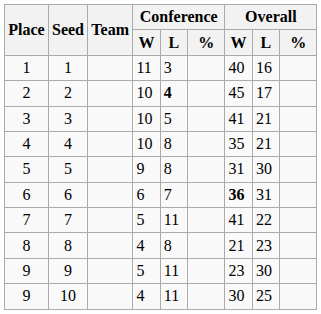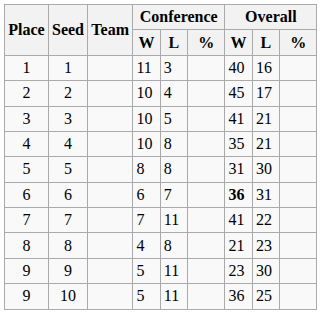row 4 | Conference / L: bold -> normal
row 7 | Conference / W: 9 -> 8
row 9 | Conference / W: 5 -> 7
row 12 | Conference / W: 4 -> 5
row 12 | Overall / W: 30 -> 36
